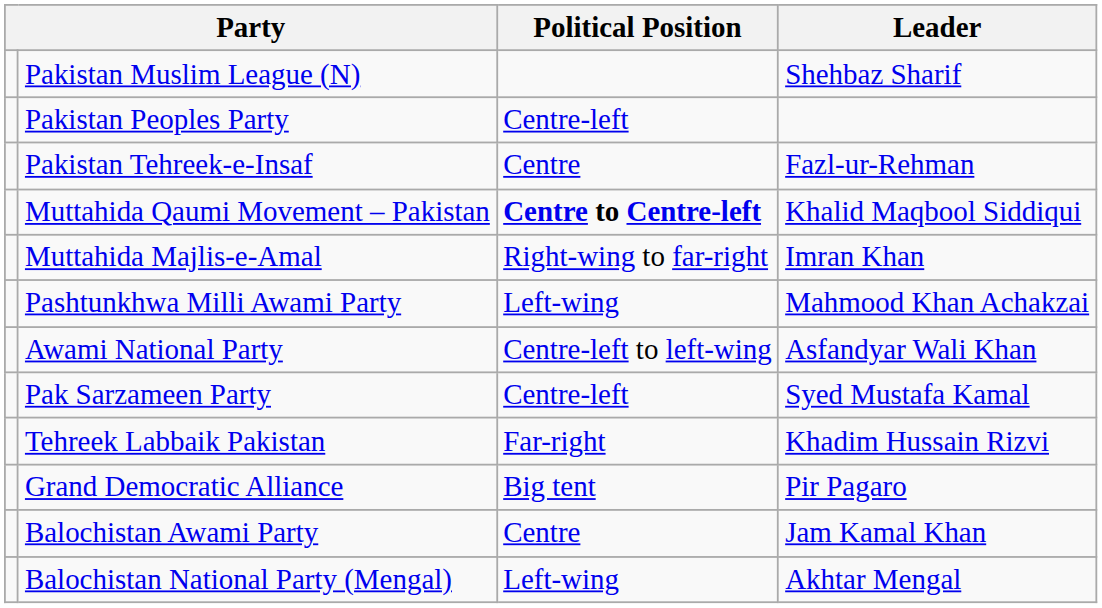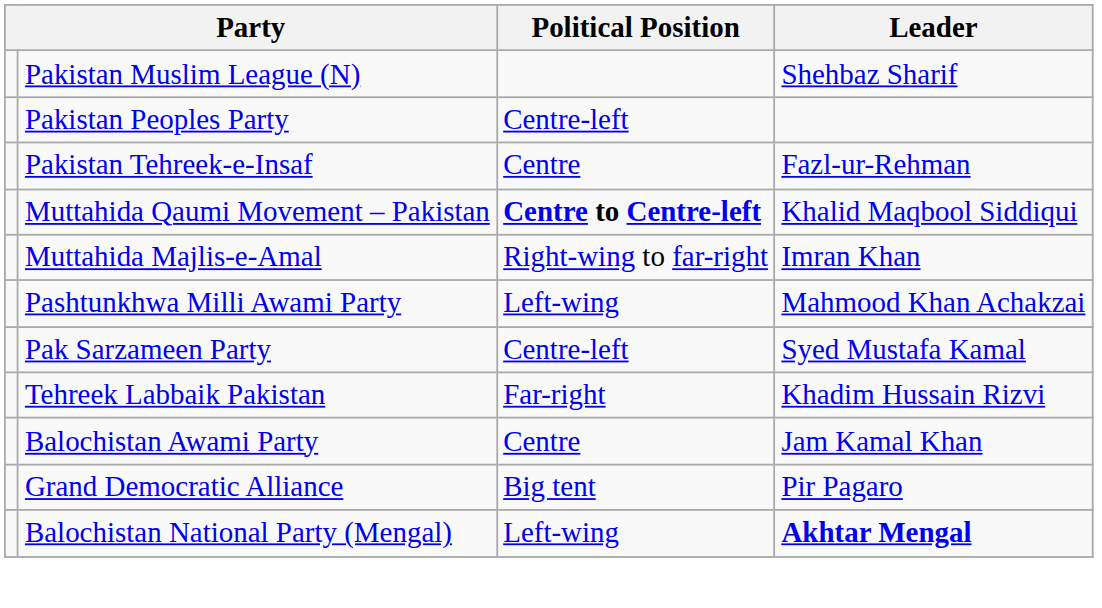- row: Awami National Party | Centre-left to left-wing | Asfandyar Wali Khan
rows swapped: Balochistan Awami Party <-> Grand Democratic Alliance
Balochistan National Party (Mengal) | Leader: normal -> bold
